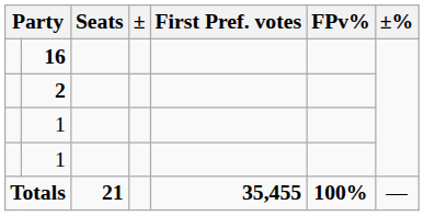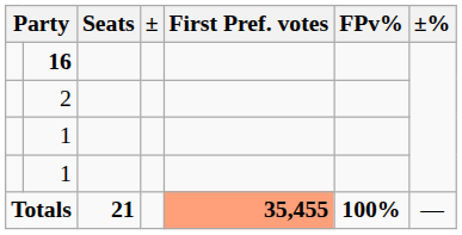2 | column 2: bold -> normal
Totals | First Pref. votes: no background -> lightsalmon background
